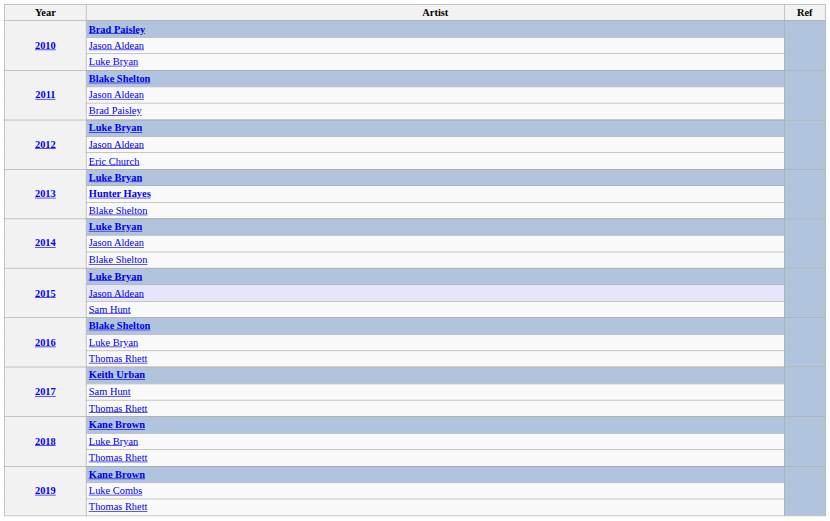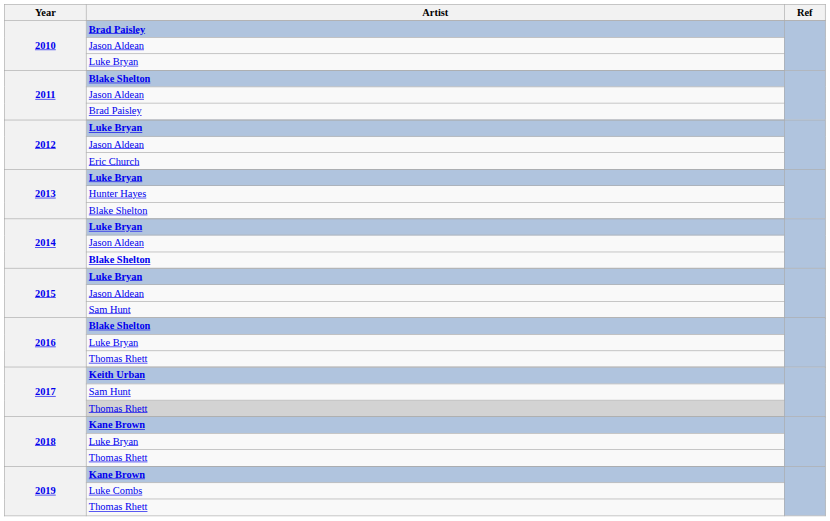Hunter Hayes | Artist: bold -> normal
2014 / Blake Shelton | Artist: normal -> bold
2015 / Jason Aldean | Artist: lavender background -> no background
2017 / Thomas Rhett | Artist: no background -> lightgrey background
